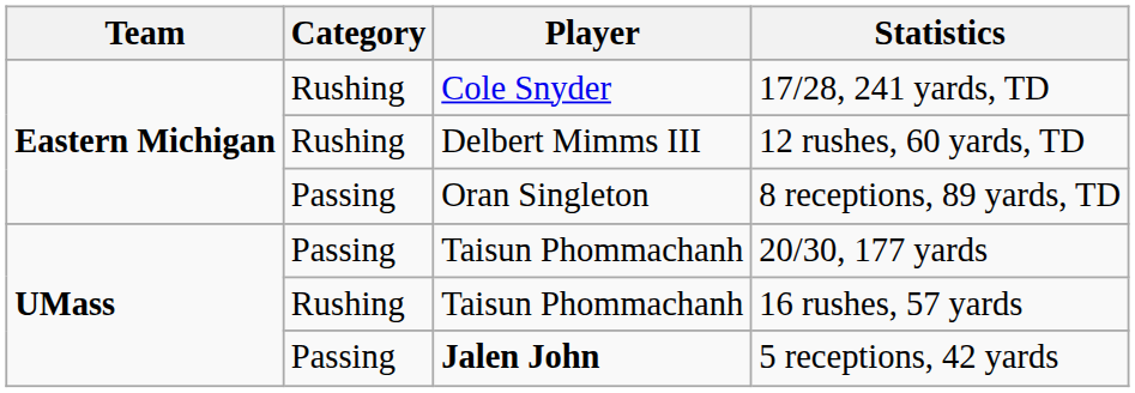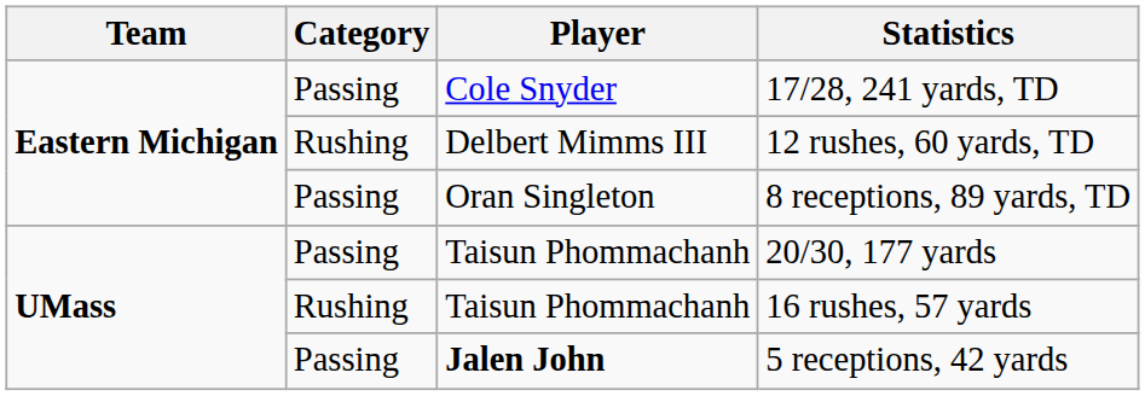17/28, 241 yards, TD | Category: Rushing -> Passing
